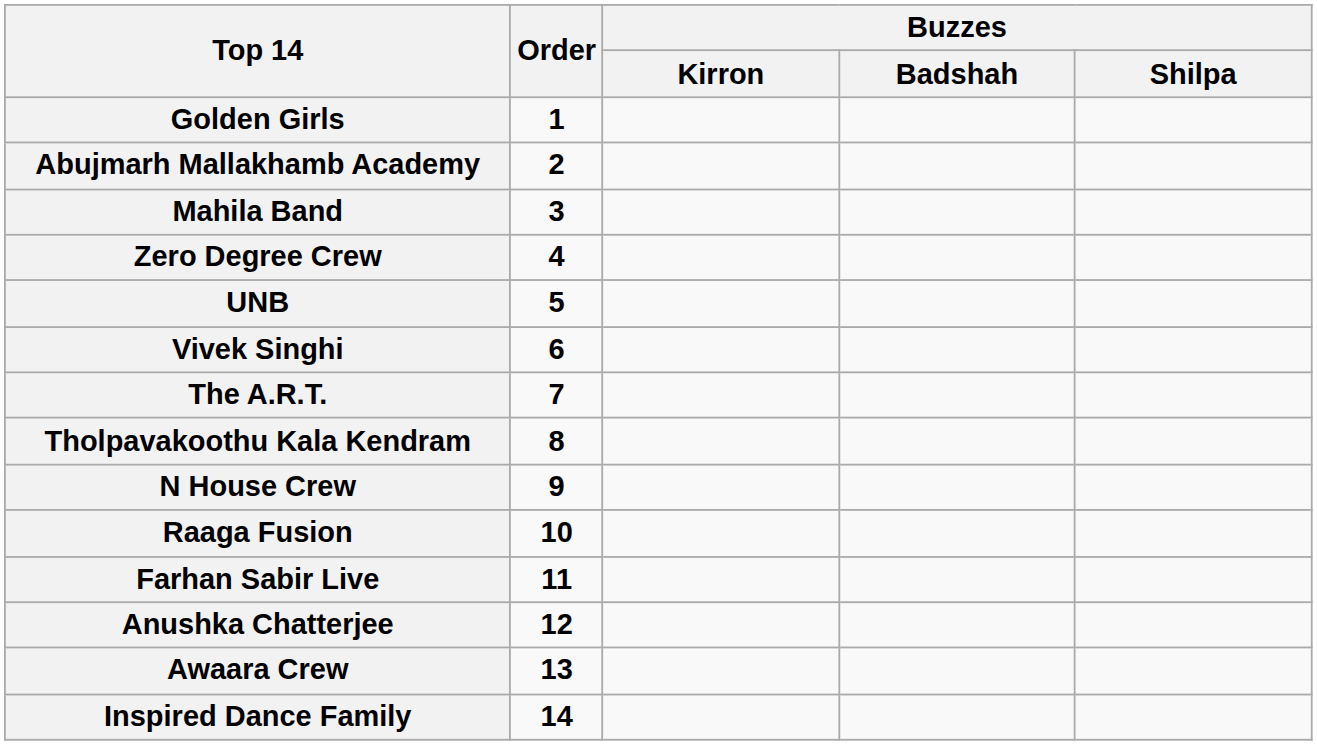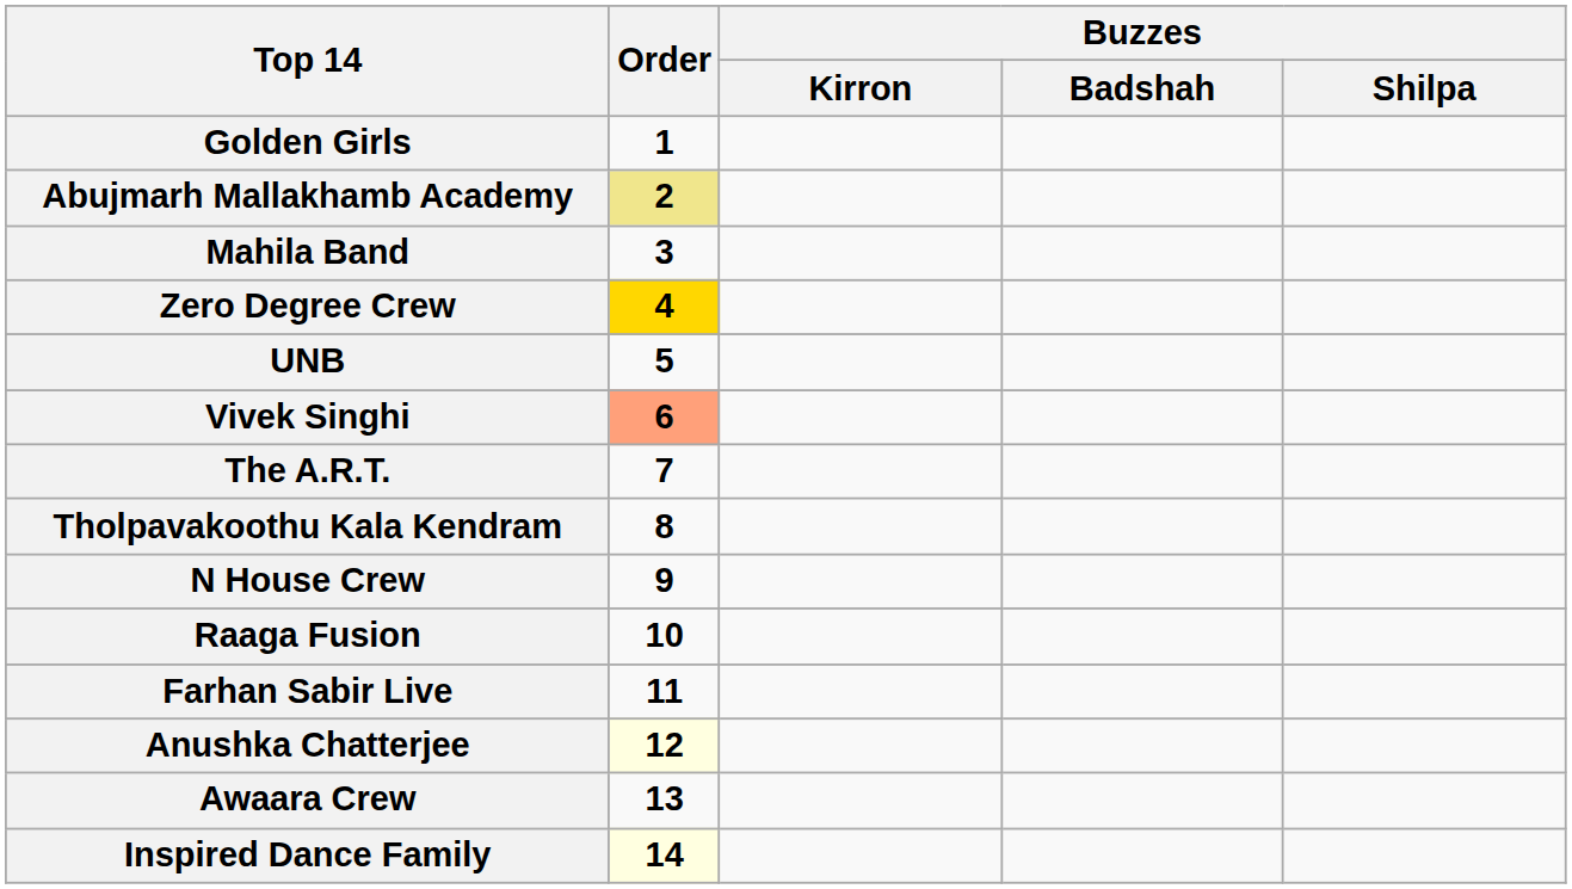Abujmarh Mallakhamb Academy | Order: no background -> khaki background
Zero Degree Crew | Order: no background -> gold background
Vivek Singhi | Order: no background -> lightsalmon background
Anushka Chatterjee | Order: no background -> lightyellow background
Inspired Dance Family | Order: no background -> lightyellow background
